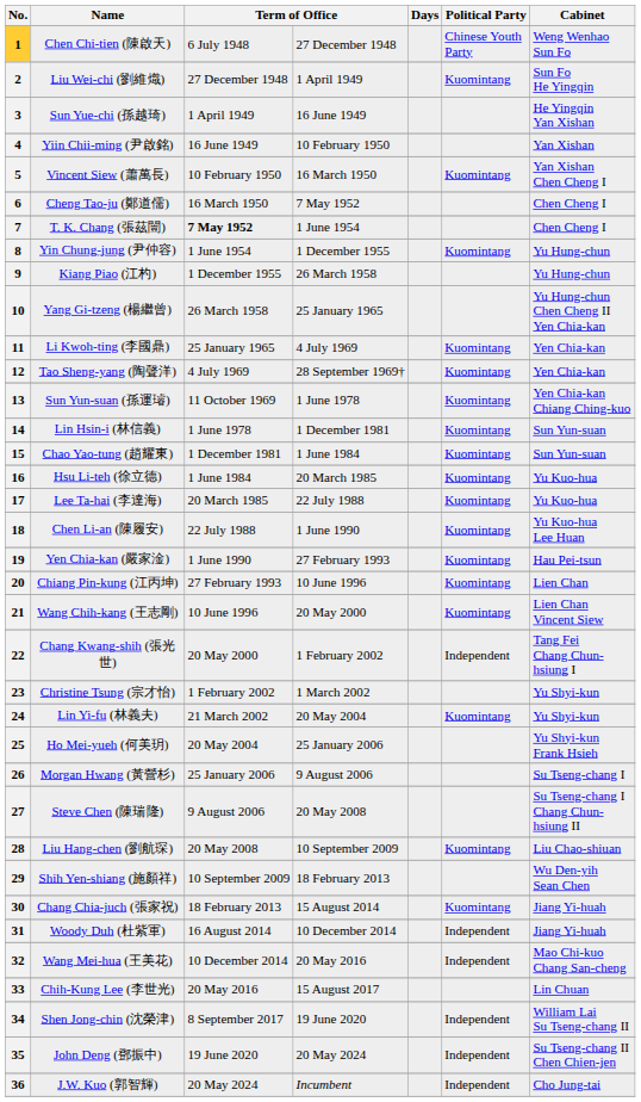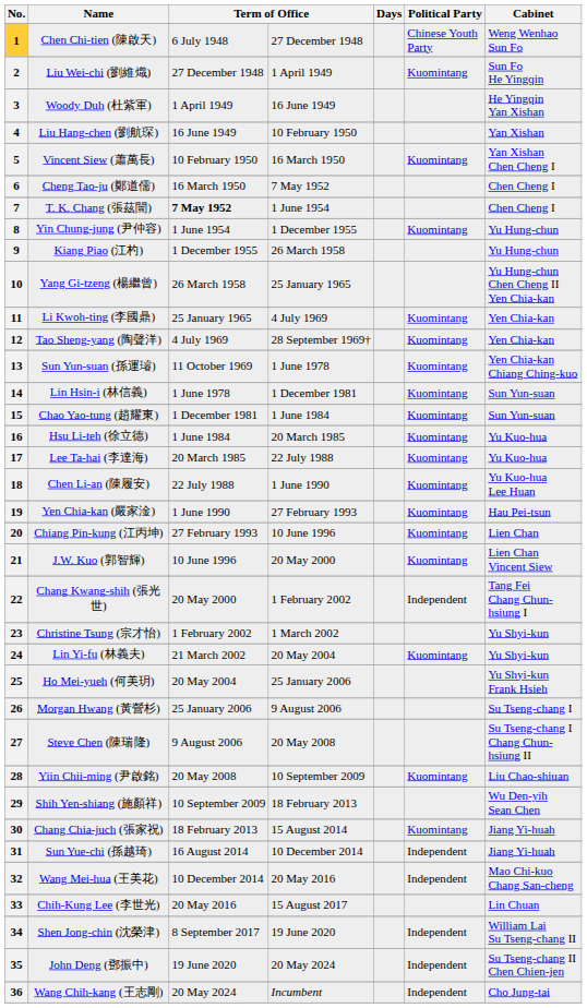3 | Name: Sun Yue-chi (孫越琦) -> Woody Duh (杜紫軍)
4 | Name: Yiin Chii-ming (尹啟銘) -> Liu Hang-chen (劉航琛)
21 | Name: Wang Chih-kang (王志剛) -> J.W. Kuo (郭智輝)
28 | Name: Liu Hang-chen (劉航琛) -> Yiin Chii-ming (尹啟銘)
31 | Name: Woody Duh (杜紫軍) -> Sun Yue-chi (孫越琦)
36 | Name: J.W. Kuo (郭智輝) -> Wang Chih-kang (王志剛)
